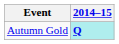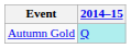Autumn Gold | 2014–15: bold -> normal
